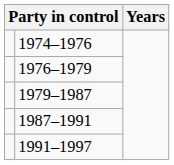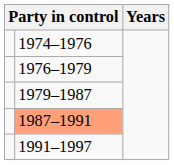1987–1991 | column 2: no background -> lightsalmon background
